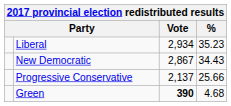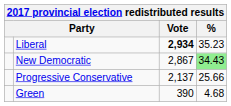Liberal | Vote: normal -> bold
New Democratic | %: no background -> lightgreen background
Green | Vote: bold -> normal
